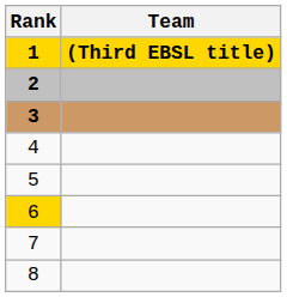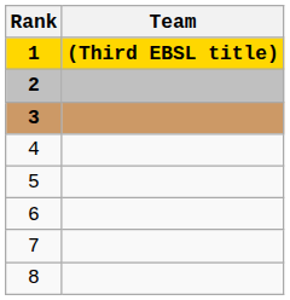6 | Rank: gold background -> no background
